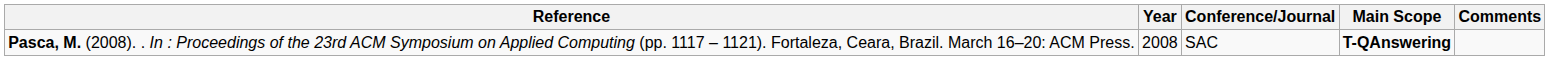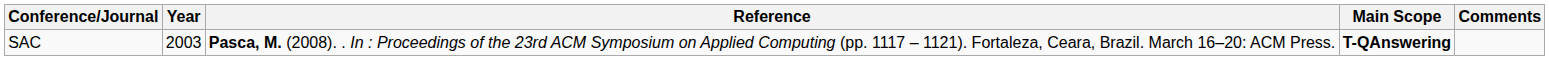columns swapped: Reference <-> Conference/Journal
row 2 | Year: 2008 -> 2003
